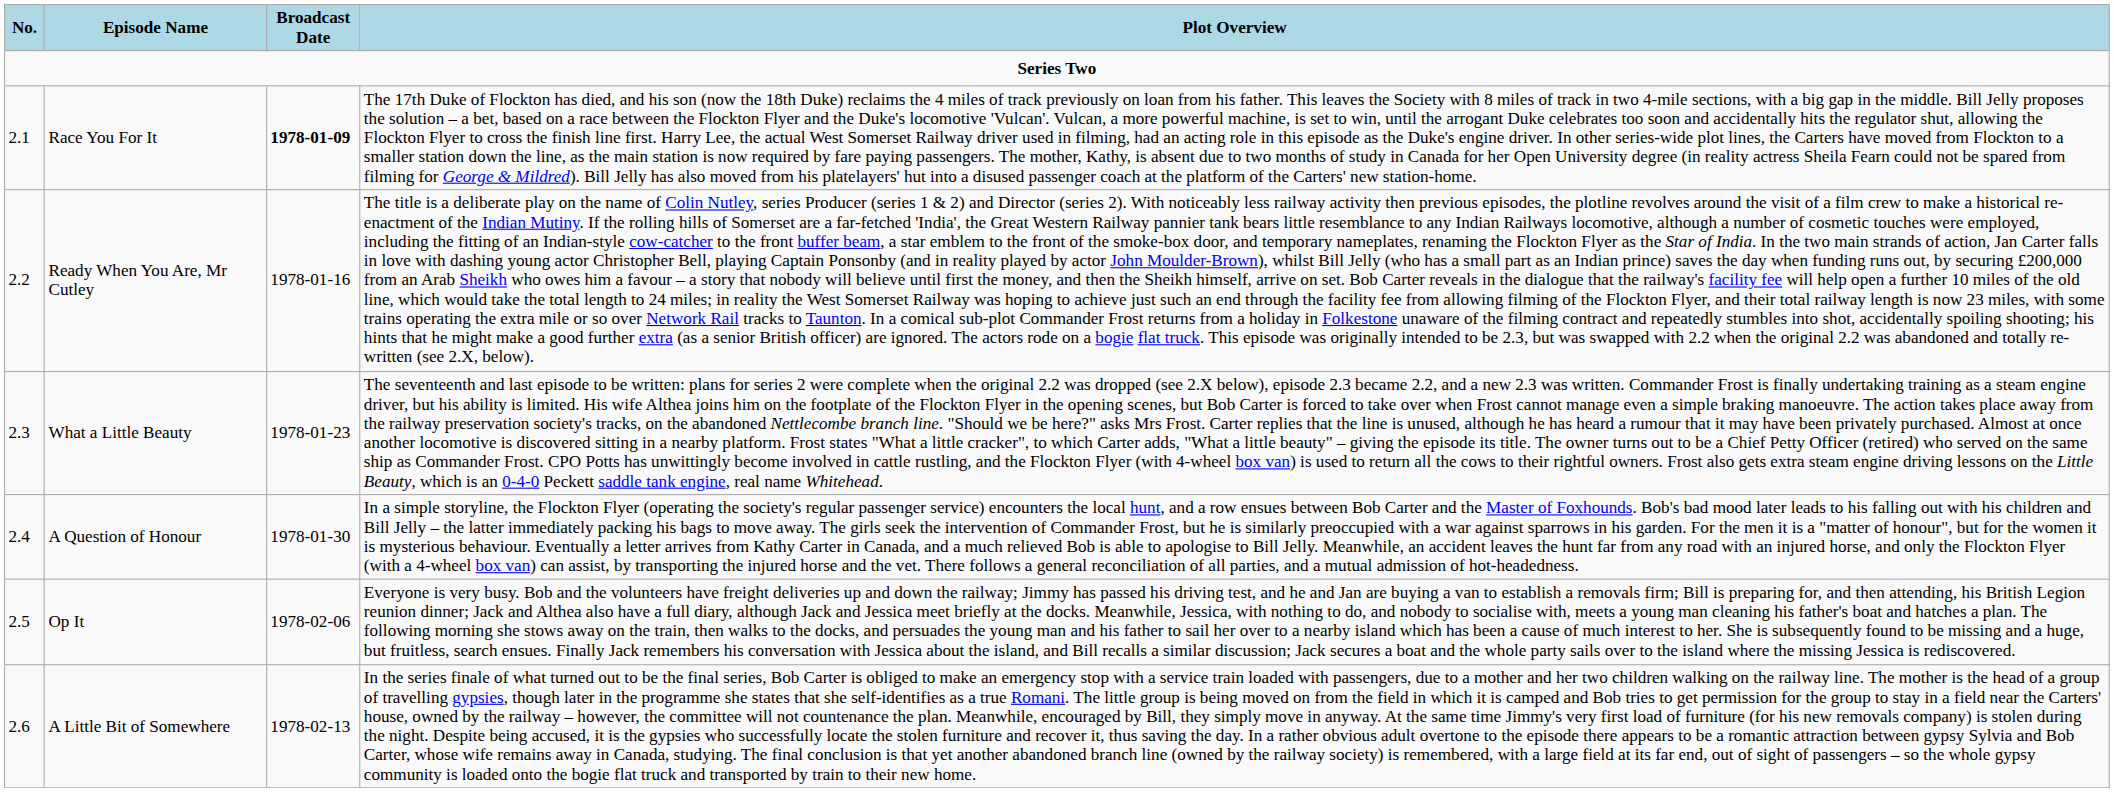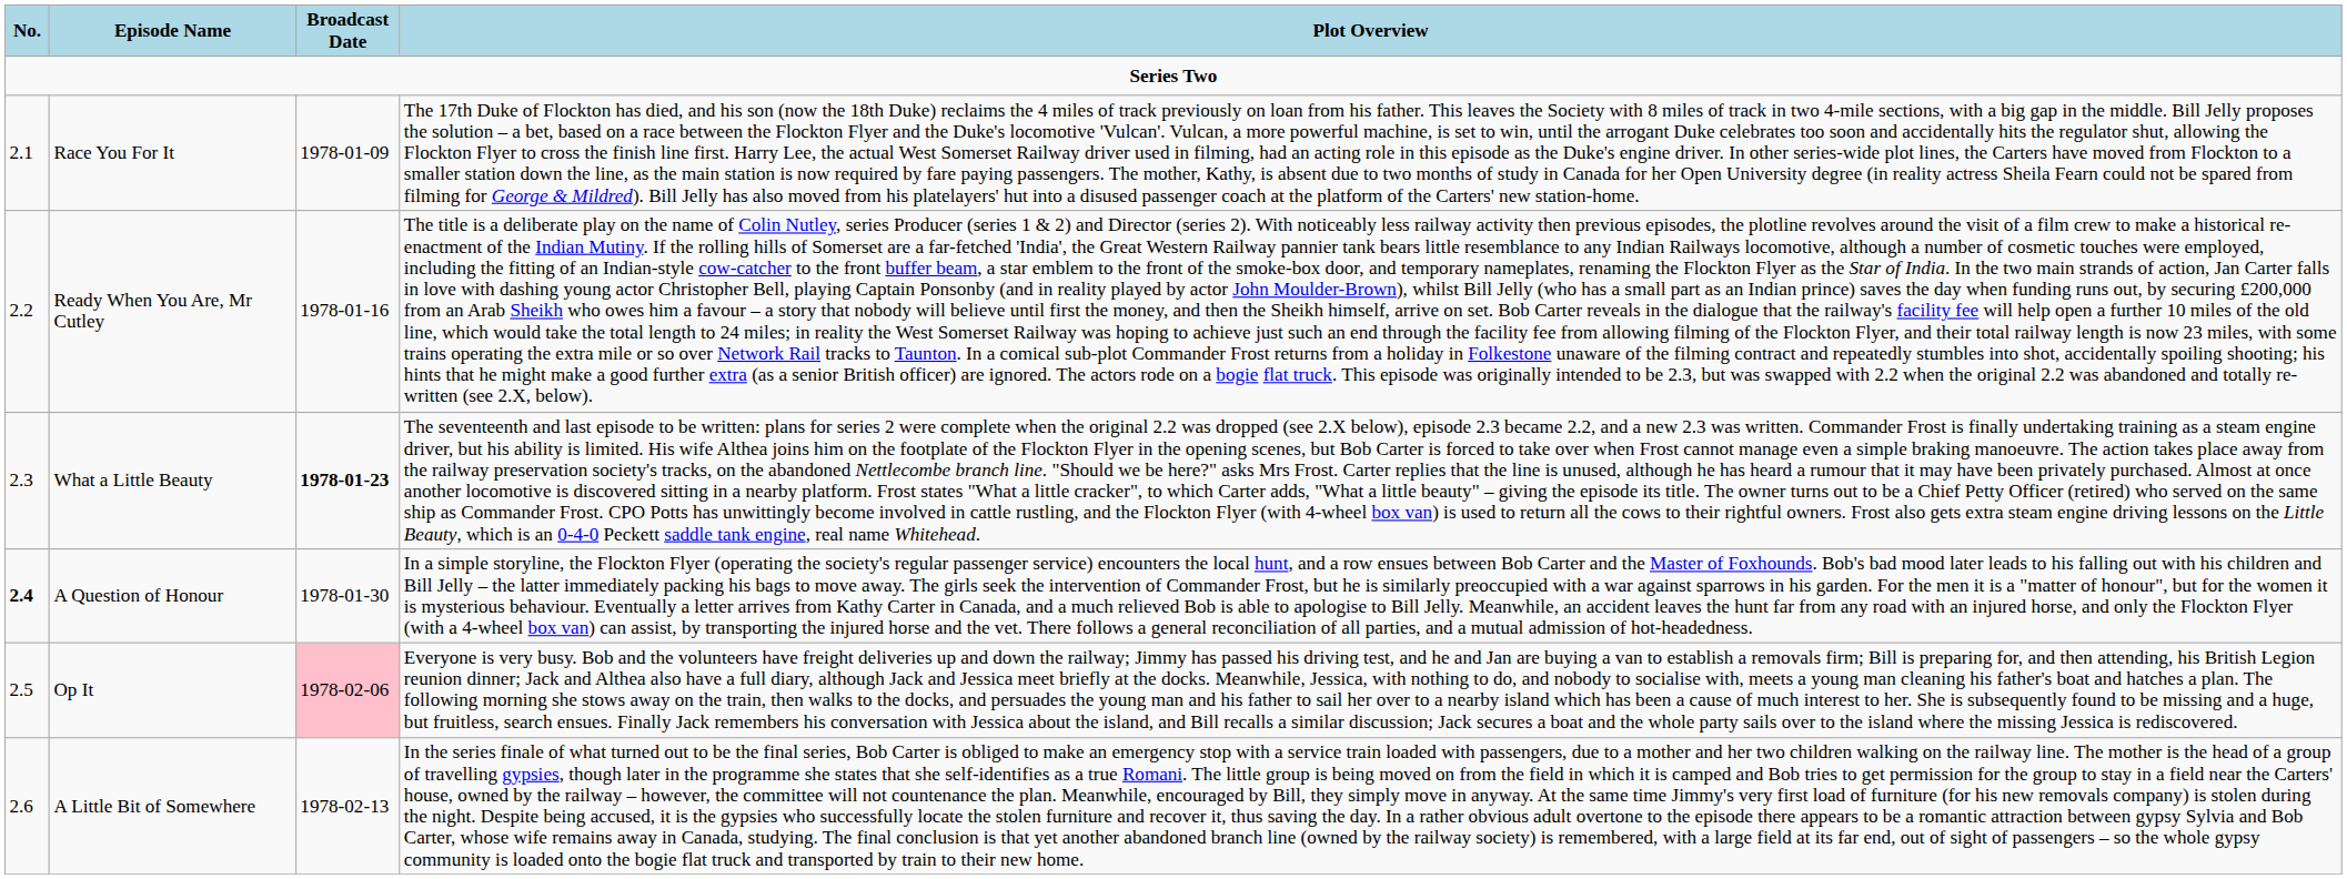Race You For It | Broadcast Date: bold -> normal
What a Little Beauty | Broadcast Date: normal -> bold
A Question of Honour | No.: normal -> bold
Op It | Broadcast Date: no background -> pink background
